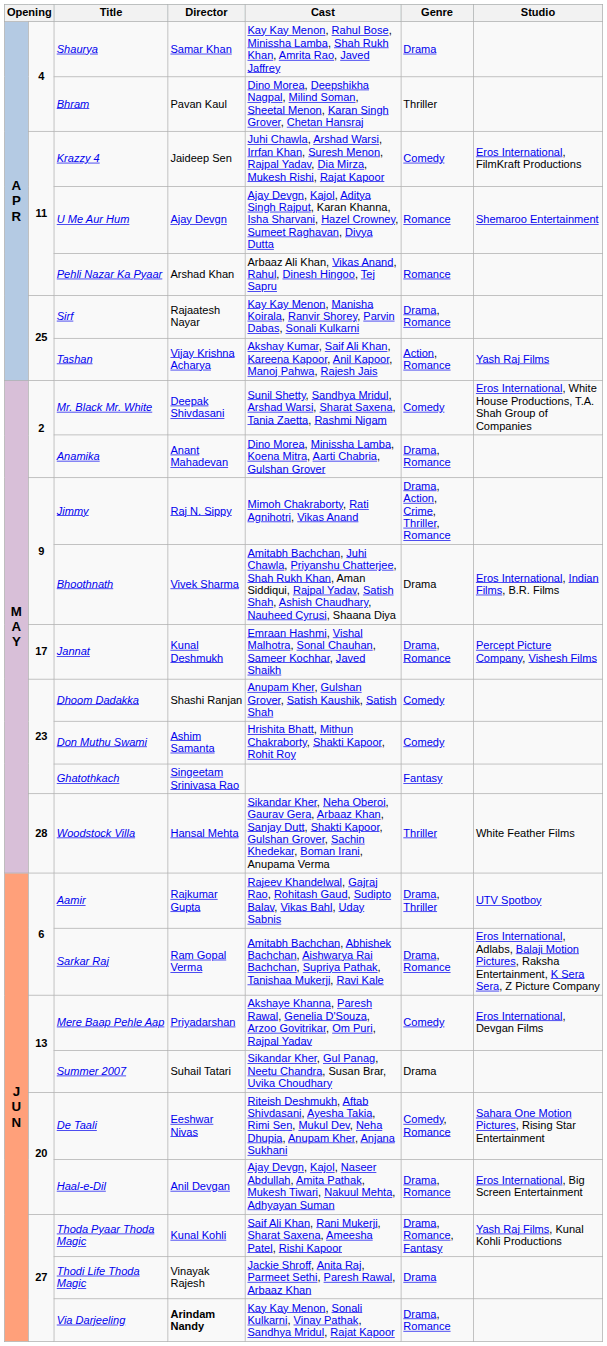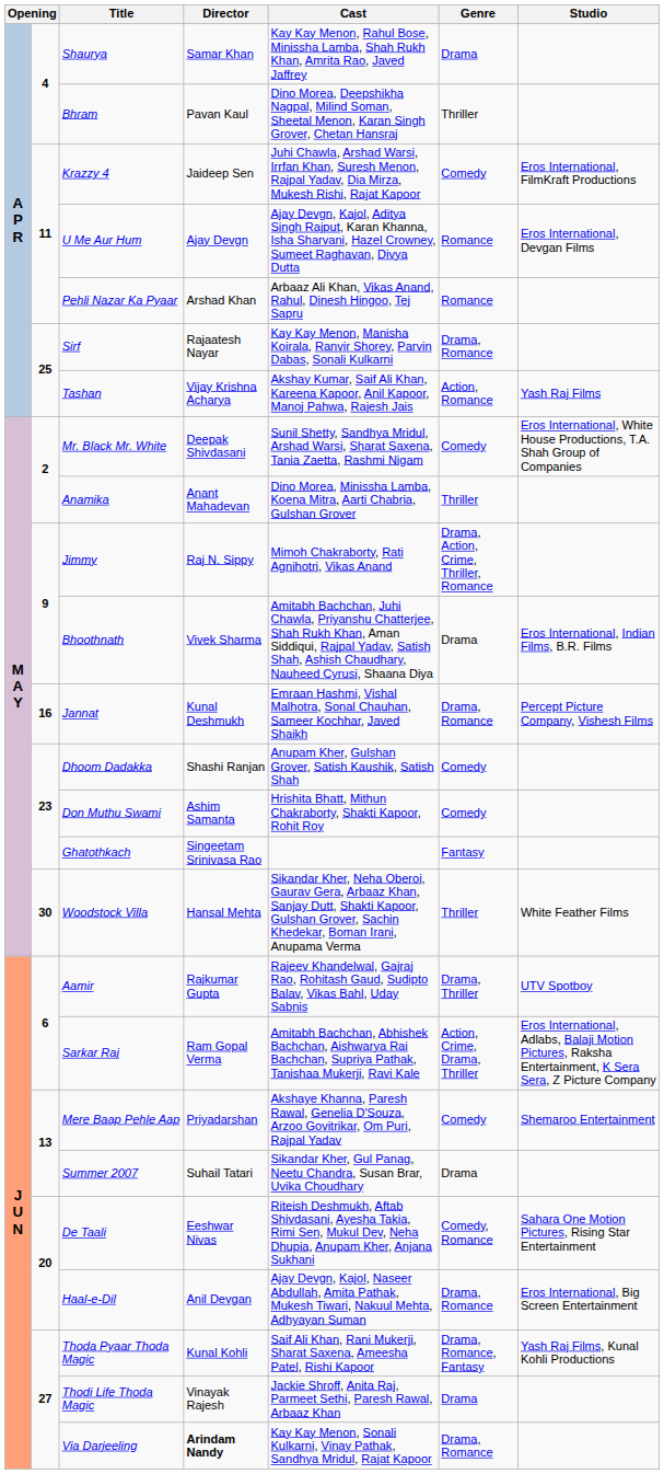U Me Aur Hum | Studio: Shemaroo Entertainment -> Eros International, Devgan Films
Anamika | Genre: Drama, Romance -> Thriller
Jannat | column 2: 17 -> 16
Woodstock Villa | column 2: 28 -> 30
Sarkar Raj | Genre: Drama, Romance -> Action, Crime, Drama, Thriller
Mere Baap Pehle Aap | Studio: Eros International, Devgan Films -> Shemaroo Entertainment
